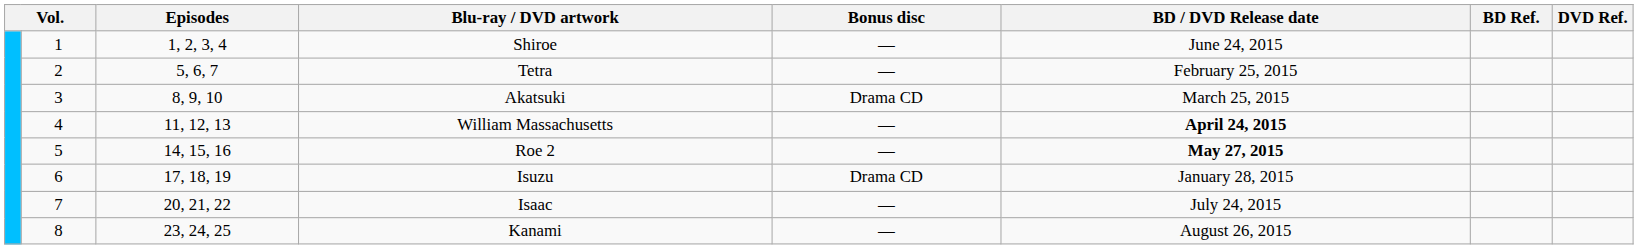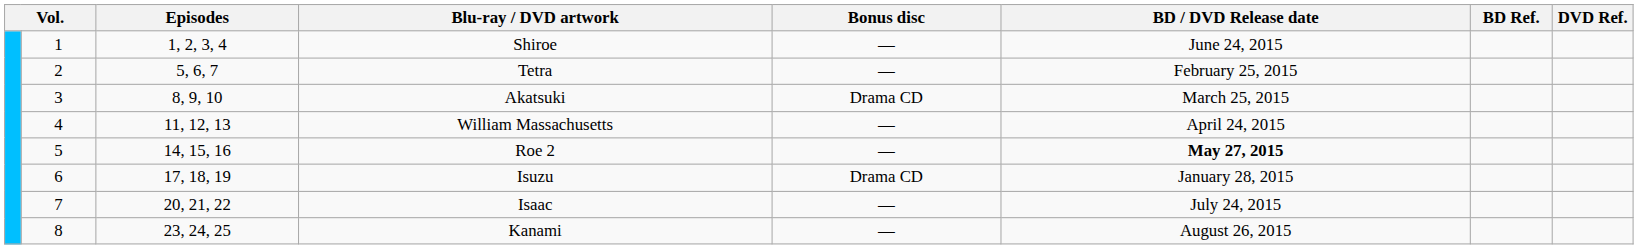William Massachusetts | BD / DVD Release date: bold -> normal
